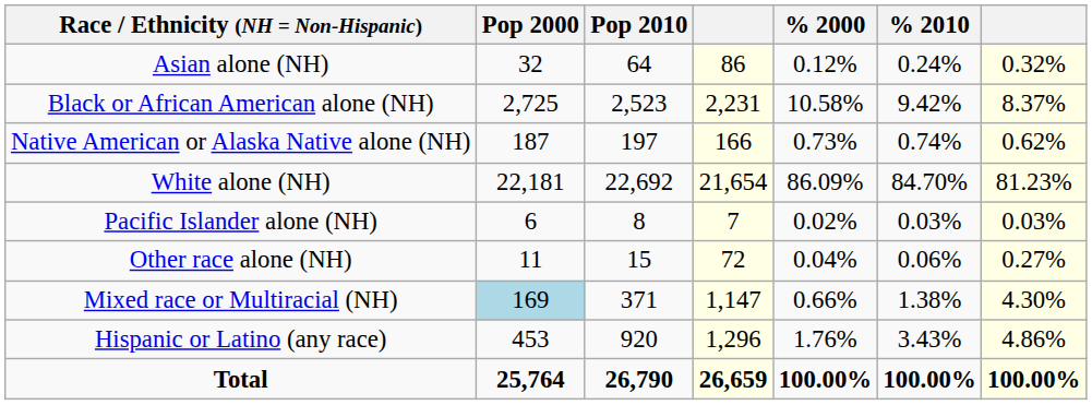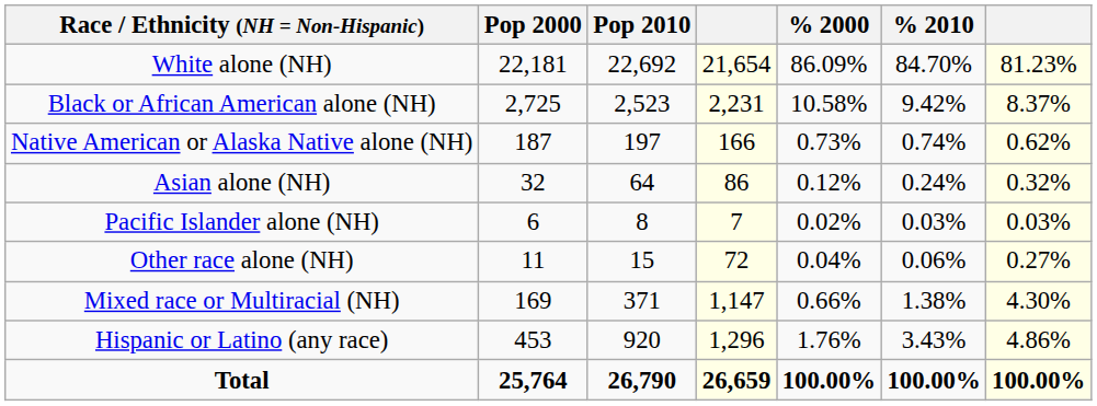rows swapped: White alone (NH) <-> Asian alone (NH)
Mixed race or Multiracial (NH) | Pop 2000: lightblue background -> no background
